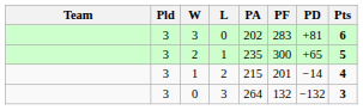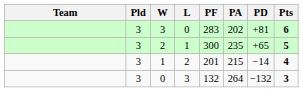columns swapped: PF <-> PA
